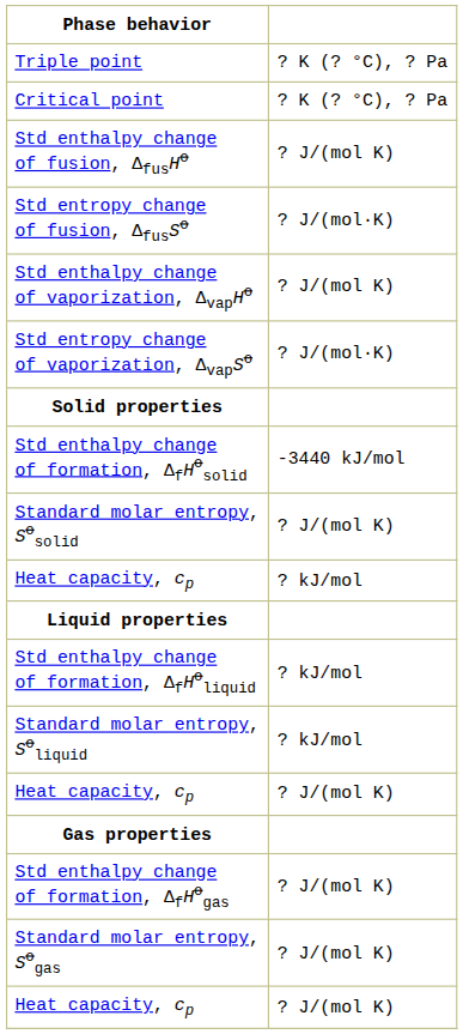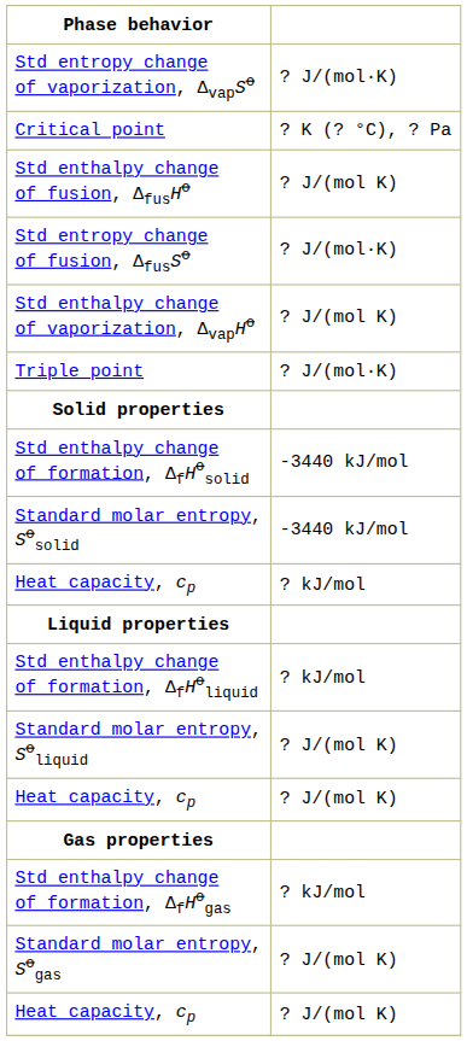row 2 | Phase behavior: Triple point -> Std entropy change of vaporization, ΔvapSo
row 2 | column 2: ? K (? °C), ? Pa -> ? J/(mol·K)
row 7 | Phase behavior: Std entropy change of vaporization, ΔvapSo -> Triple point
row 10 | column 2: ? J/(mol K) -> -3440 kJ/mol
row 14 | column 2: ? kJ/mol -> ? J/(mol K)
row 17 | column 2: ? J/(mol K) -> ? kJ/mol
